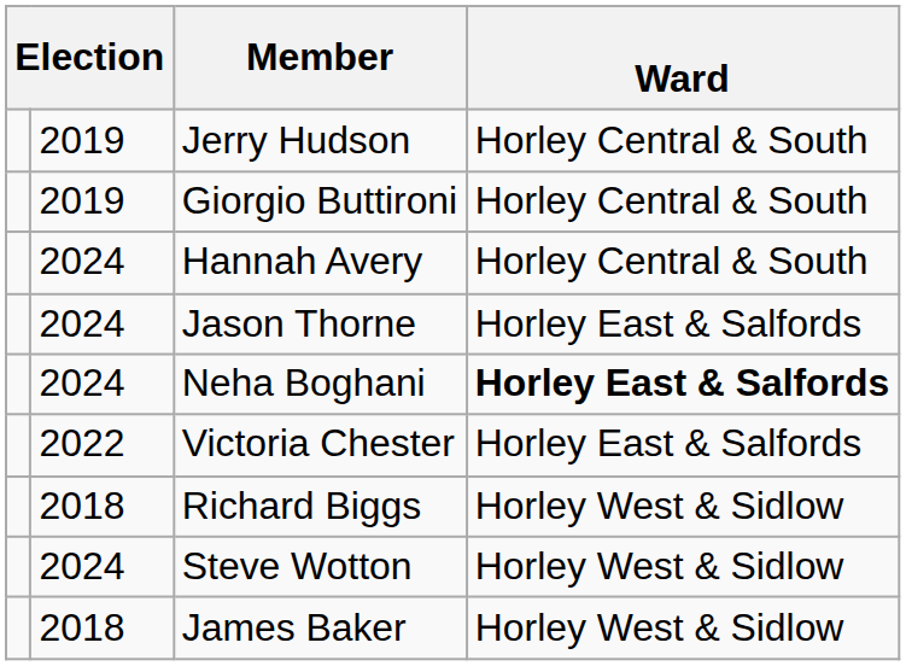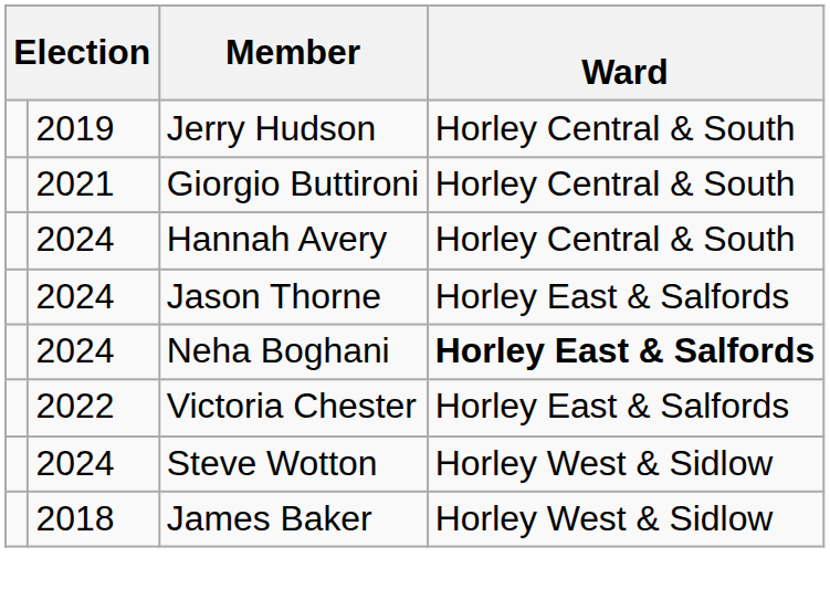Giorgio Buttironi | column 2: 2019 -> 2021
- row: 2018 | Richard Biggs | Horley West & Sidlow
